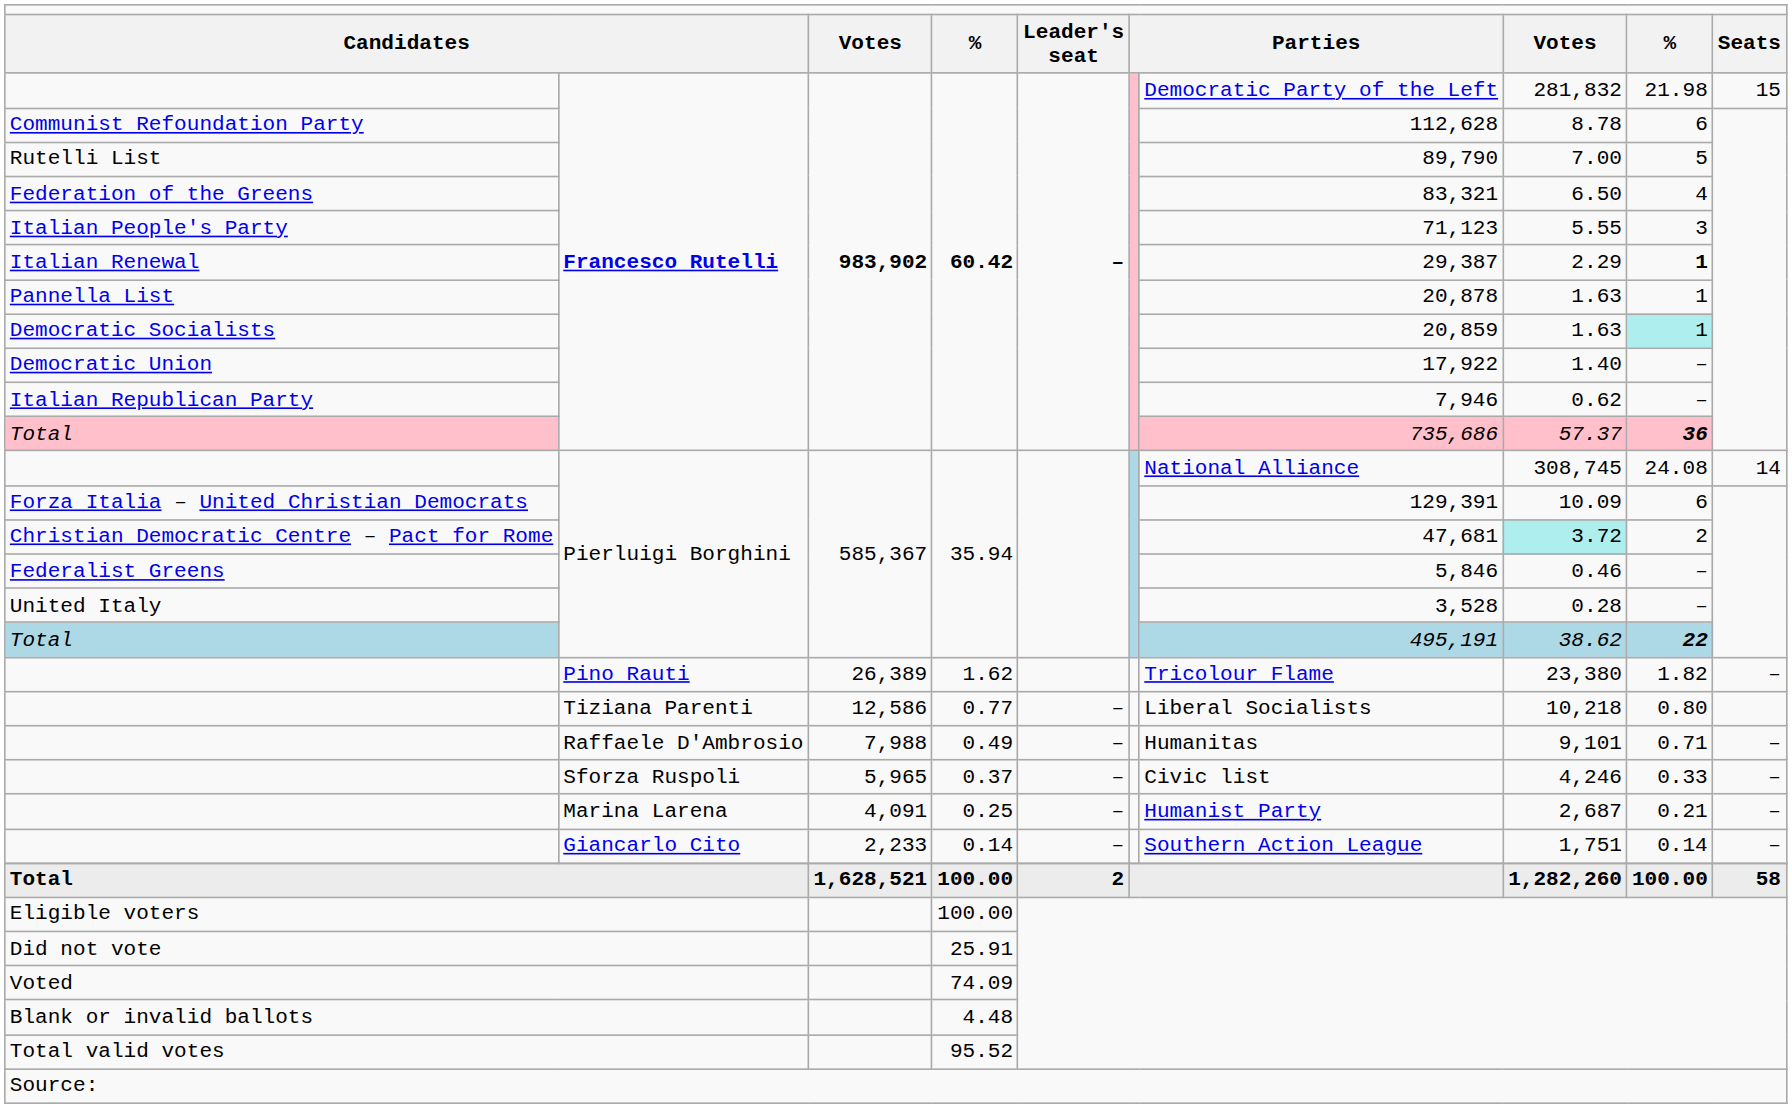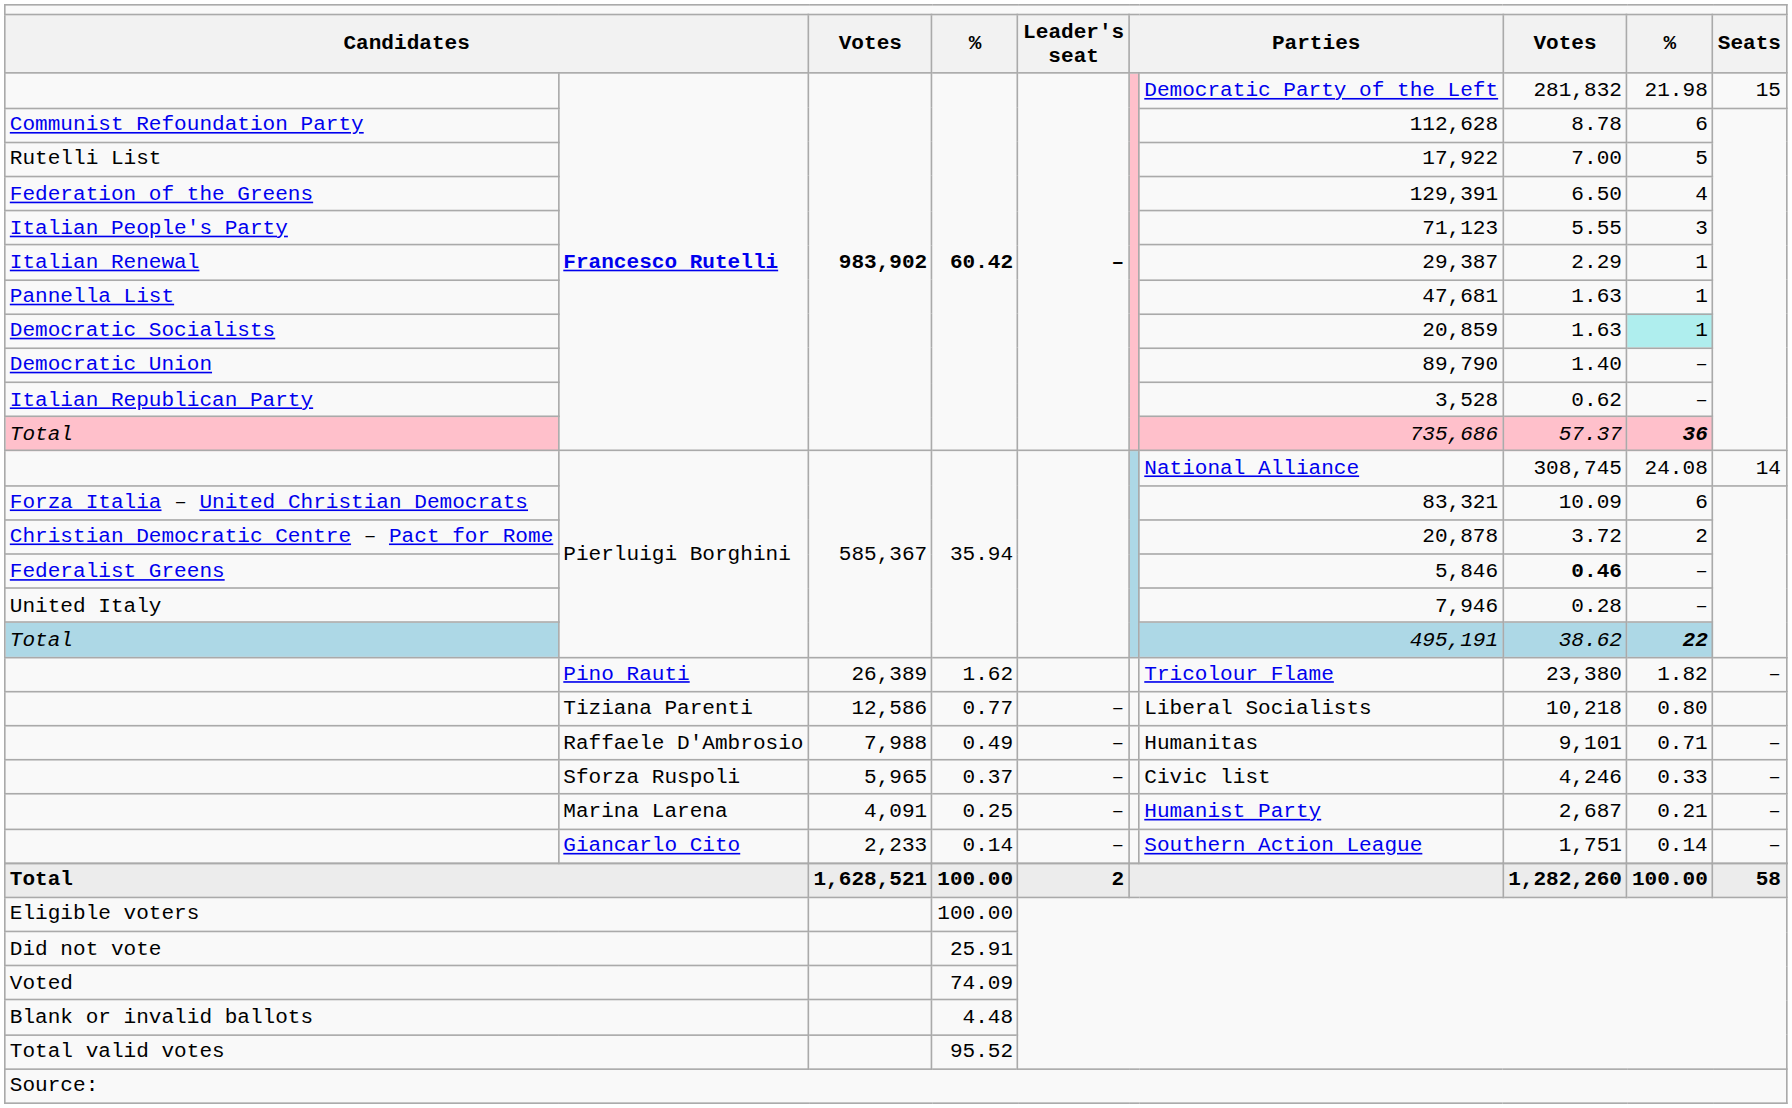Rutelli List | column 7: 89,790 -> 17,922
Federation of the Greens | column 7: 83,321 -> 129,391
Italian Renewal | column 9: bold -> normal
Pannella List | column 7: 20,878 -> 47,681
Democratic Union | column 7: 17,922 -> 89,790
Italian Republican Party | column 7: 7,946 -> 3,528
Forza Italia – United Christian Democrats | column 7: 129,391 -> 83,321
Christian Democratic Centre – Pact for Rome | column 7: 47,681 -> 20,878
Christian Democratic Centre – Pact for Rome | column 8: paleturquoise background -> no background
Federalist Greens | column 8: normal -> bold
United Italy | column 7: 3,528 -> 7,946
